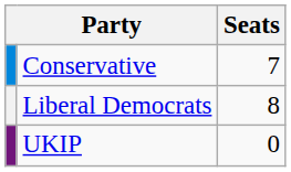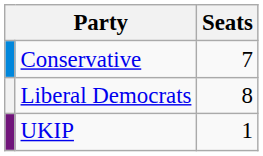UKIP | Seats: 0 -> 1
